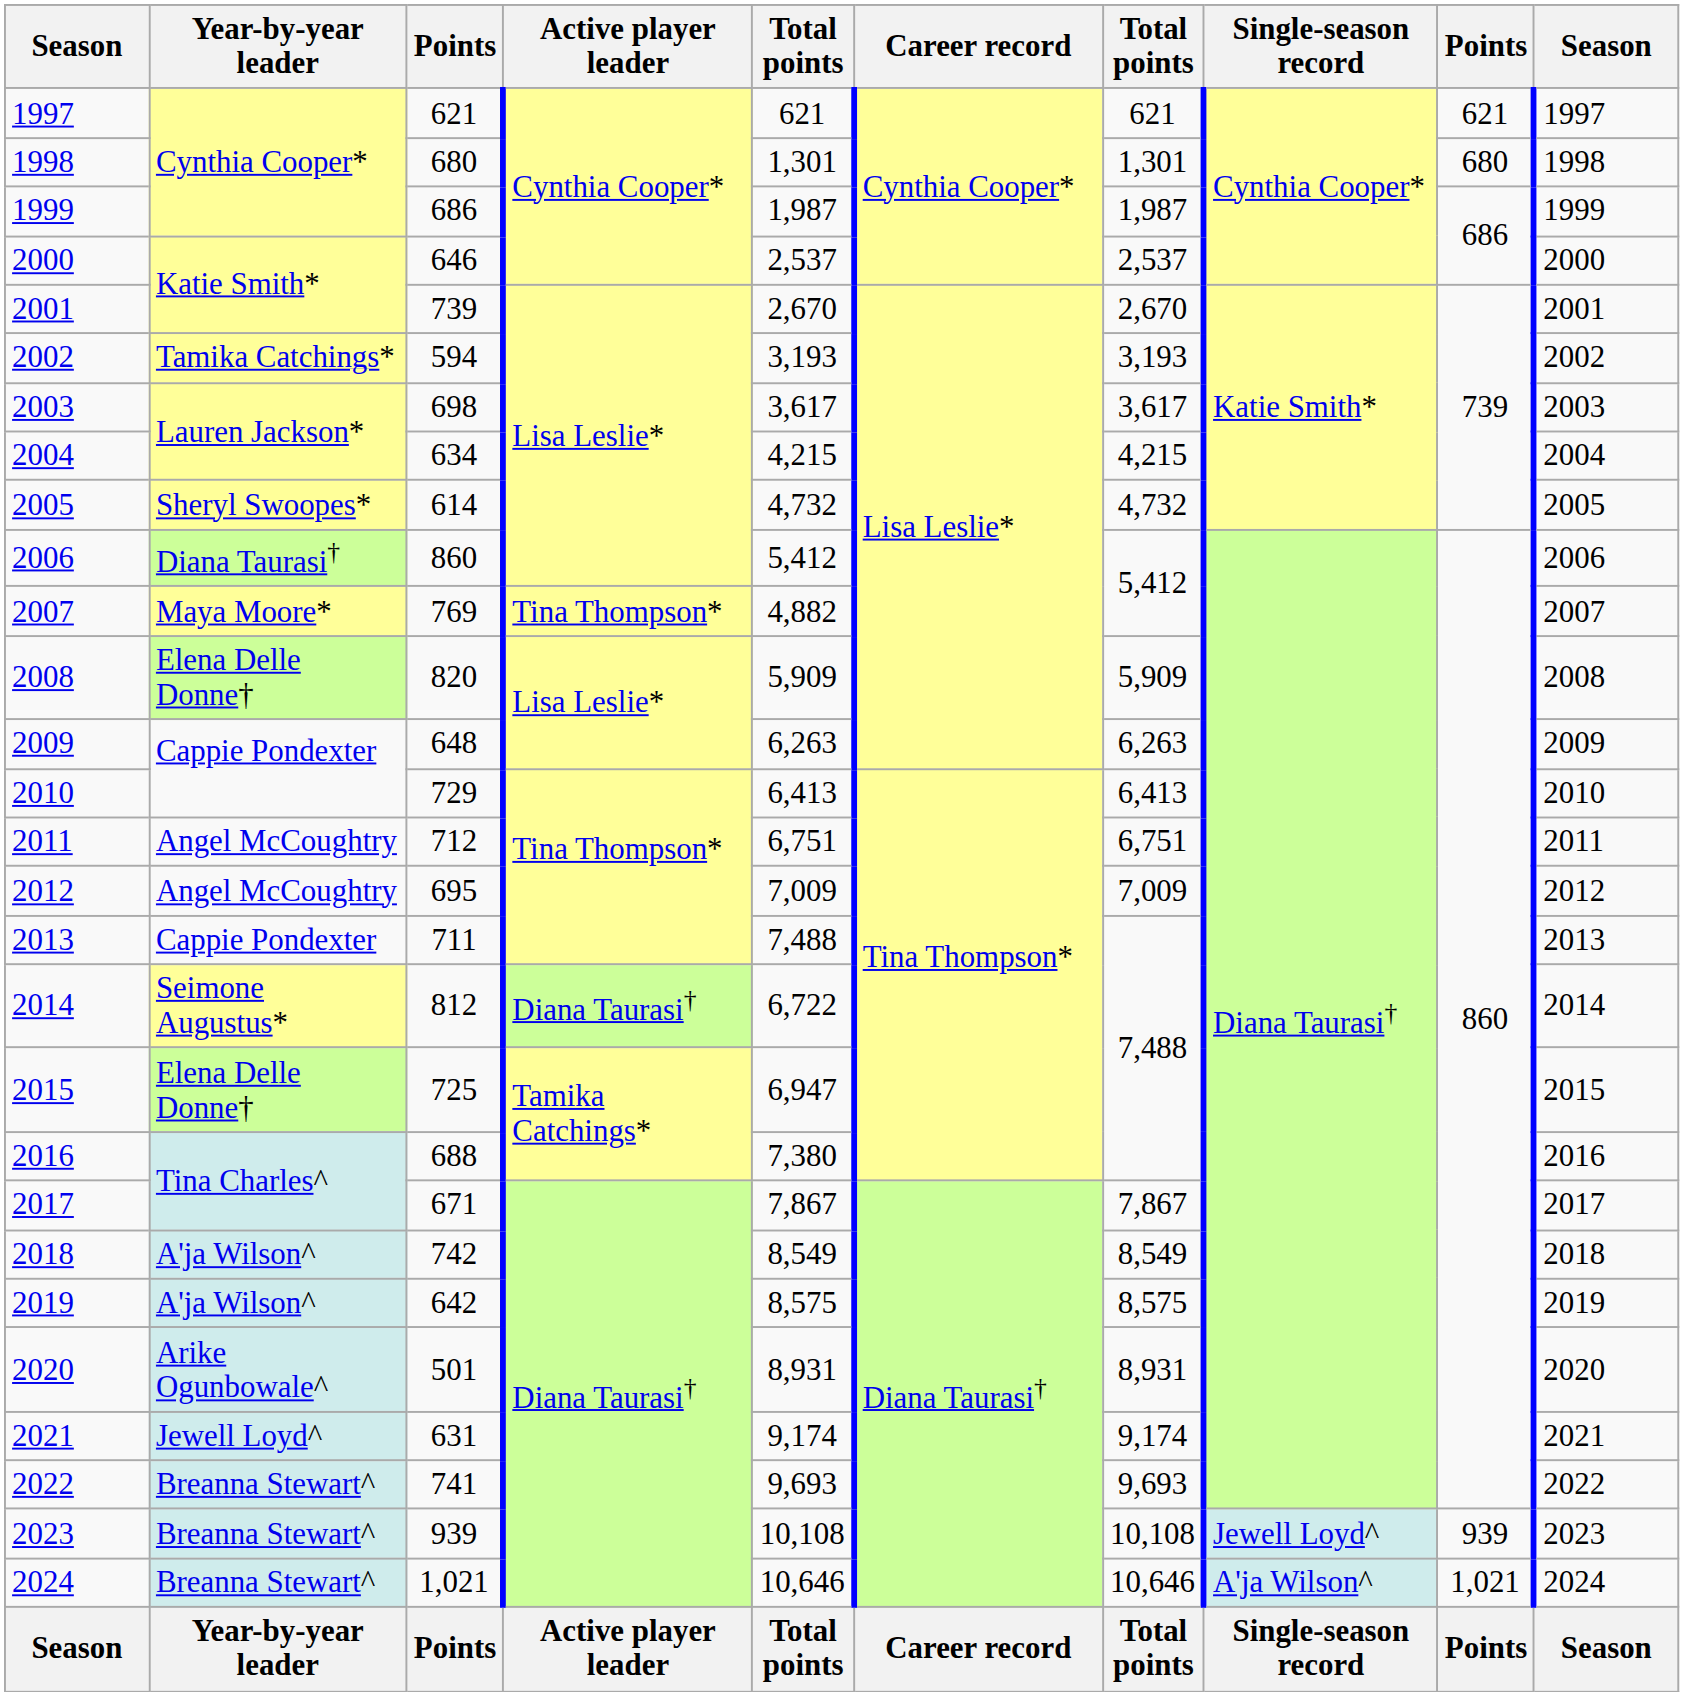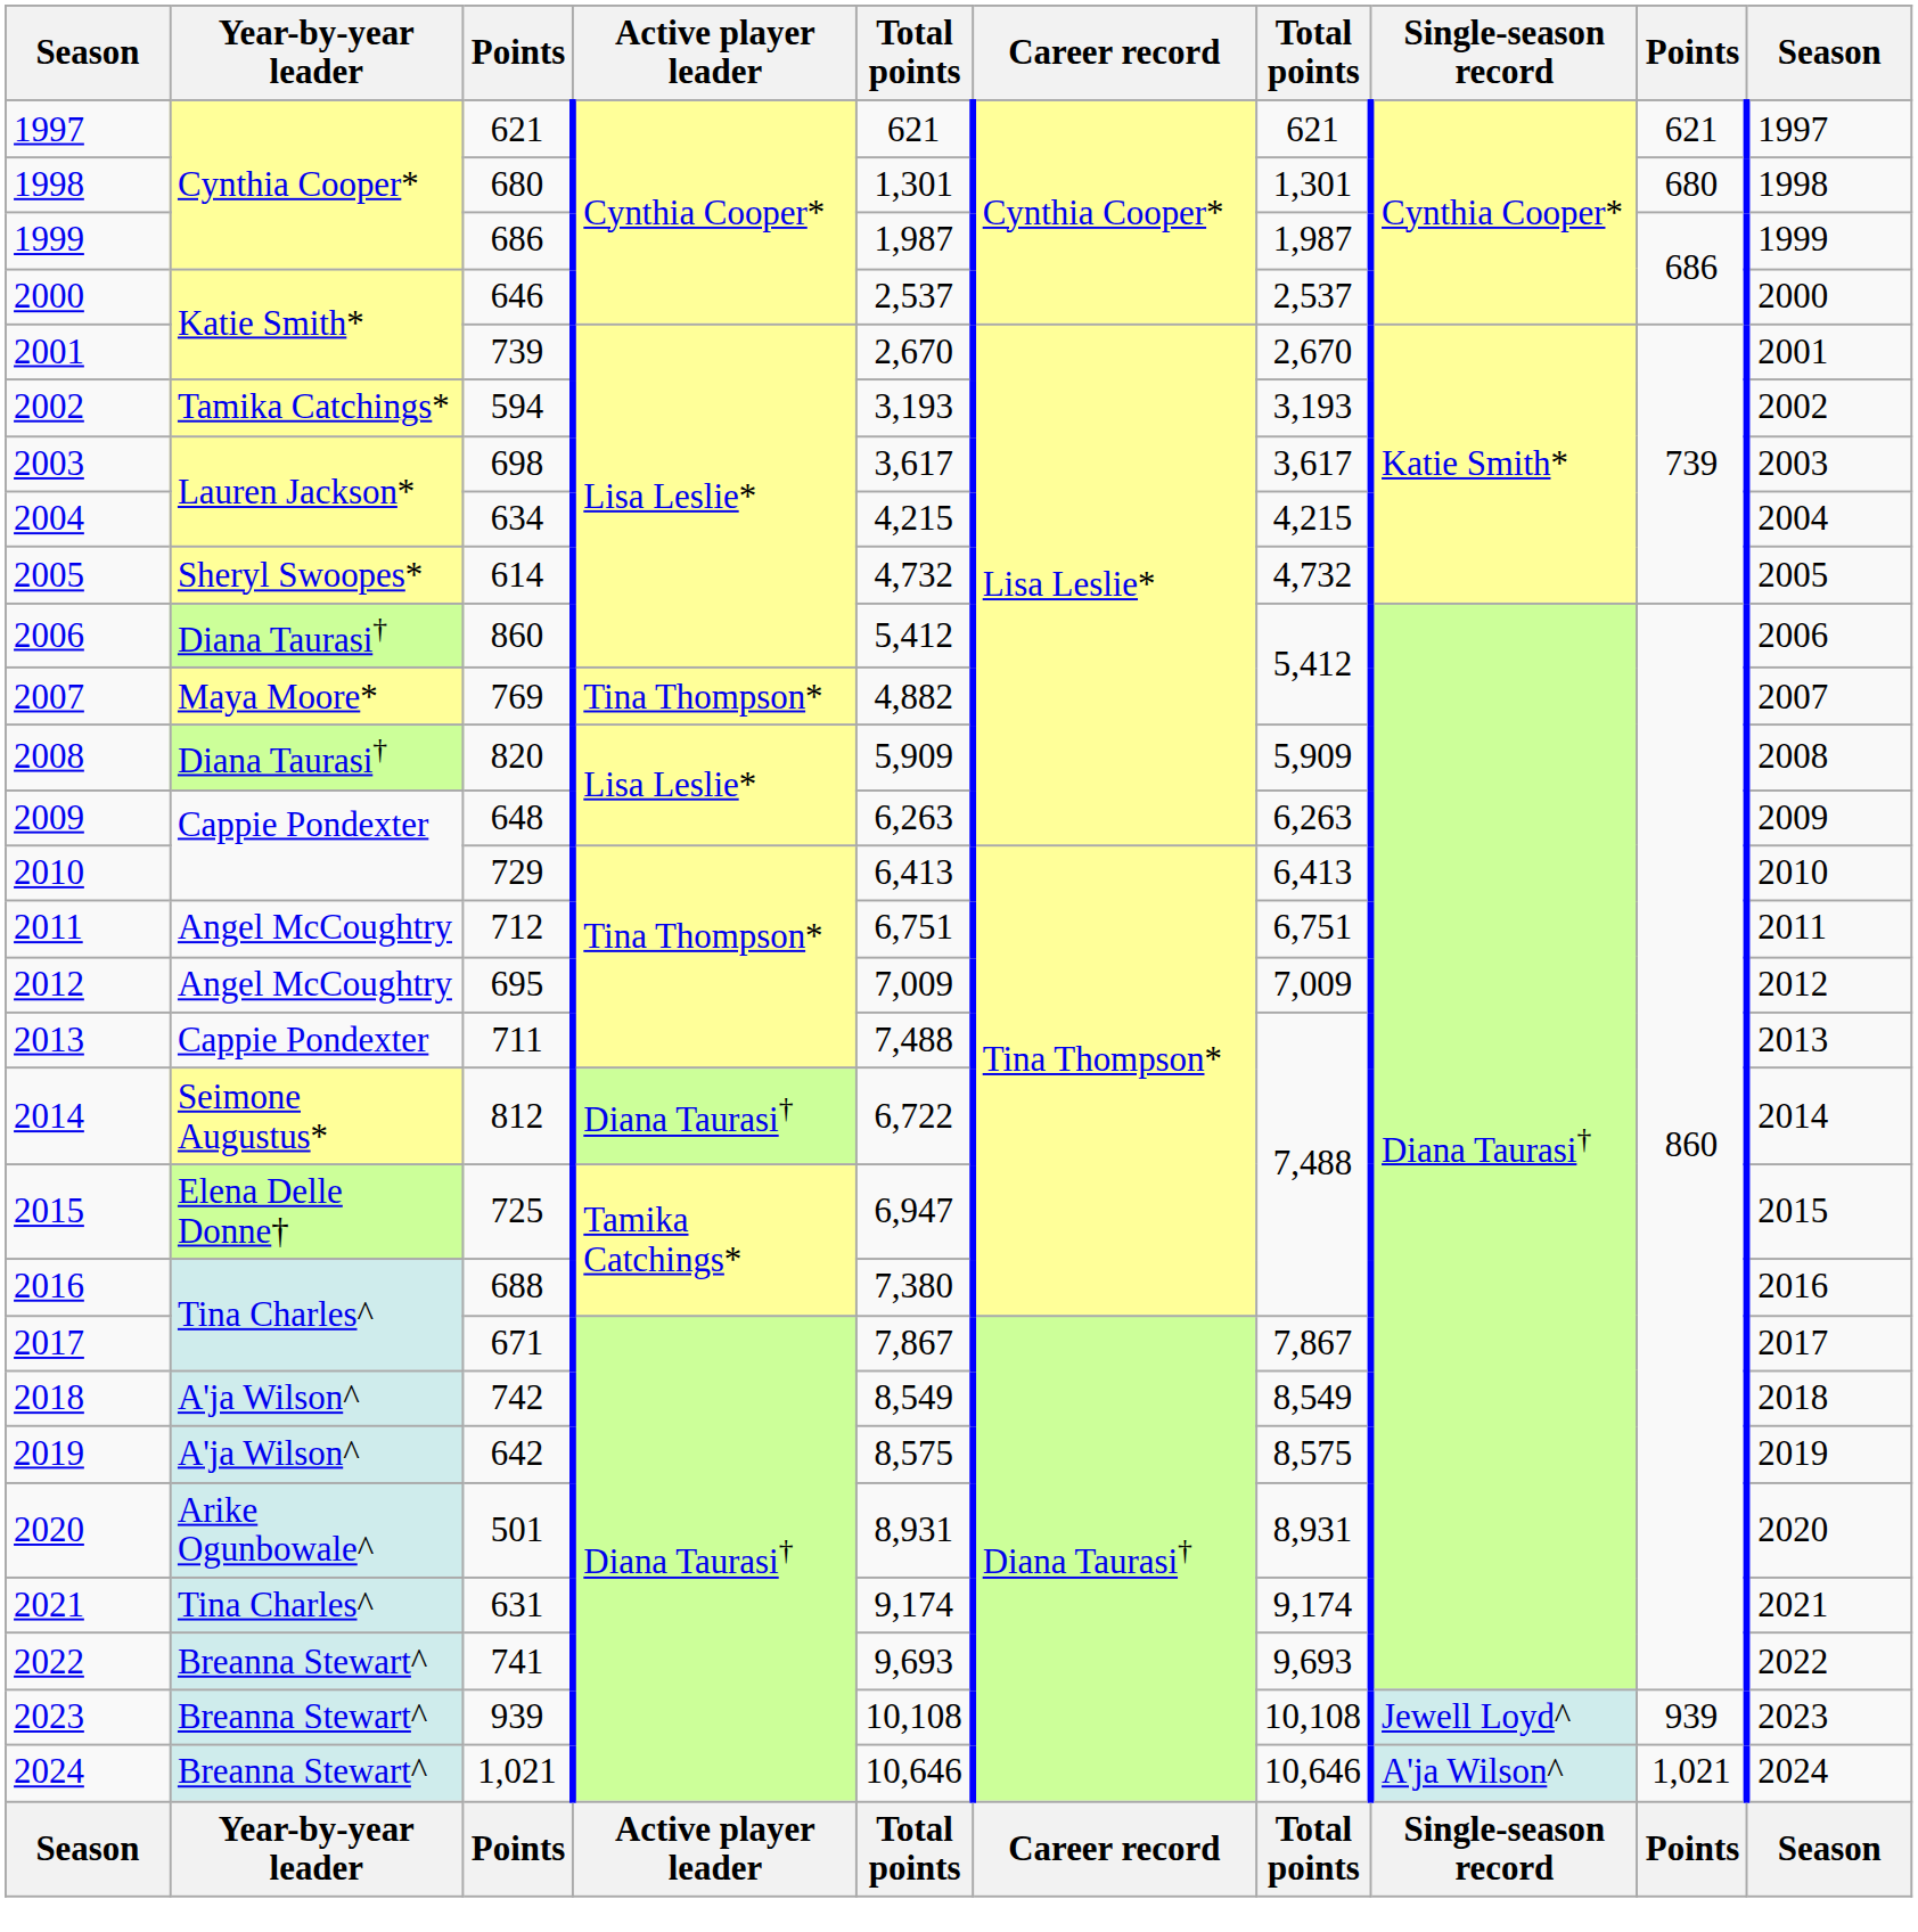row 13 | Year-by-year leader: Elena Delle Donne† -> Diana Taurasi†
row 26 | Year-by-year leader: Jewell Loyd^ -> Tina Charles^
